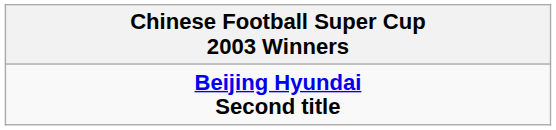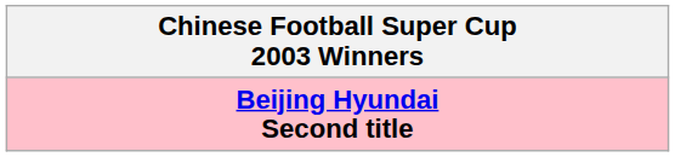row 2 | column 1: no background -> pink background
